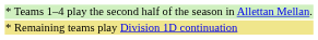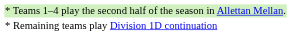row 2 | column 1: khaki background -> no background
